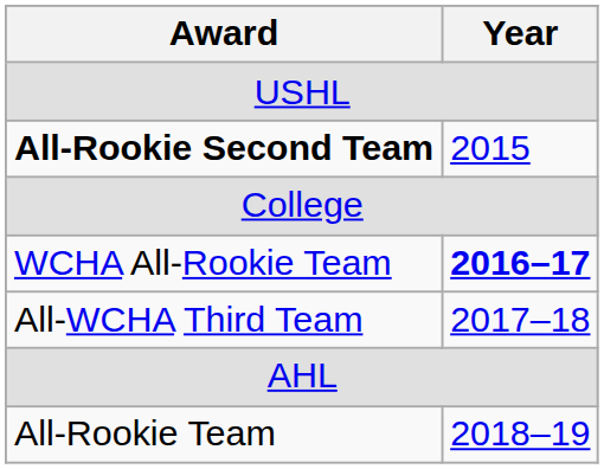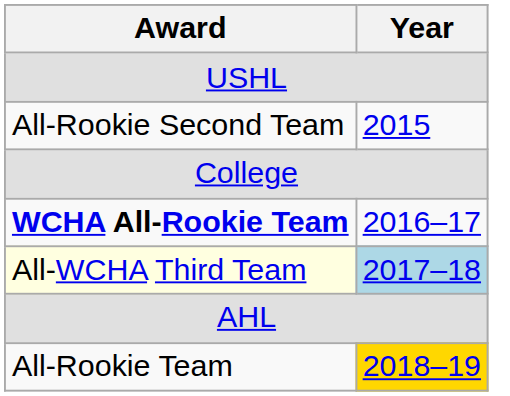All-Rookie Second Team | Award: bold -> normal
WCHA All-Rookie Team | Award: normal -> bold
WCHA All-Rookie Team | Year: bold -> normal
All-WCHA Third Team | Award: no background -> lightyellow background
All-WCHA Third Team | Year: no background -> lightblue background
All-Rookie Team | Year: no background -> gold background
